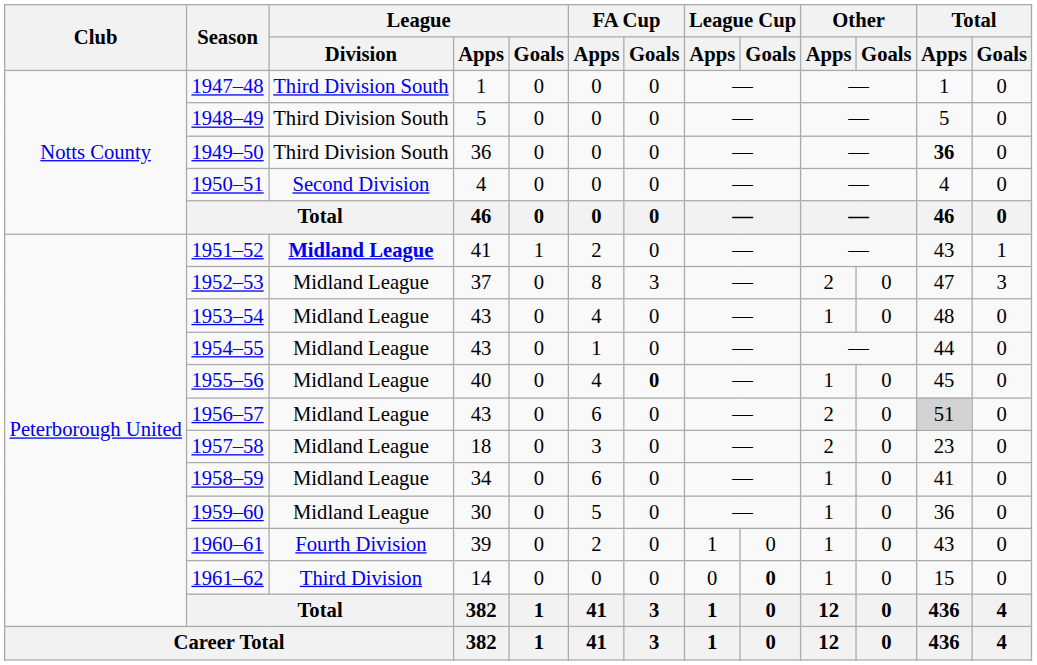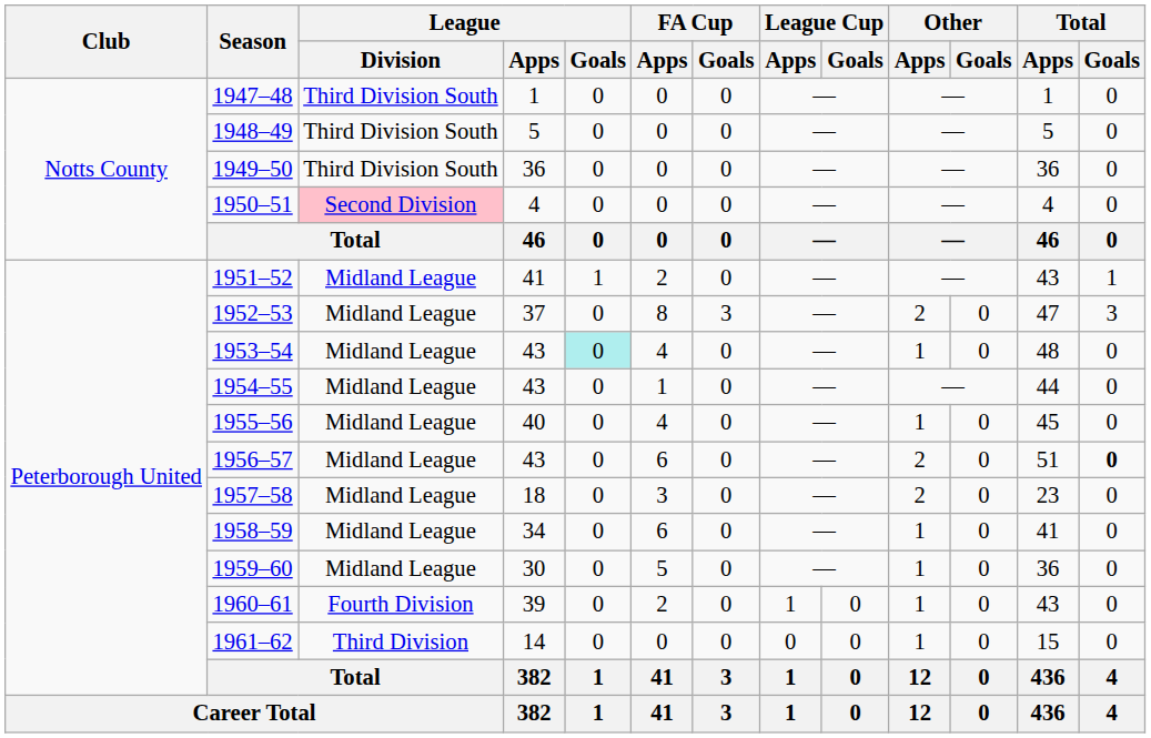1949–50 | Total / Apps: bold -> normal
1950–51 | League / Division: no background -> pink background
1951–52 | League / Division: bold -> normal
1953–54 | League / Goals: no background -> paleturquoise background
1955–56 | FA Cup / Goals: bold -> normal
1956–57 | Total / Apps: lightgrey background -> no background
1956–57 | Total / Goals: normal -> bold
1961–62 | League Cup / Goals: bold -> normal
